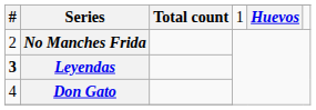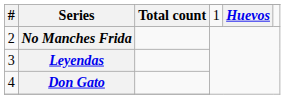Leyendas | #: bold -> normal
